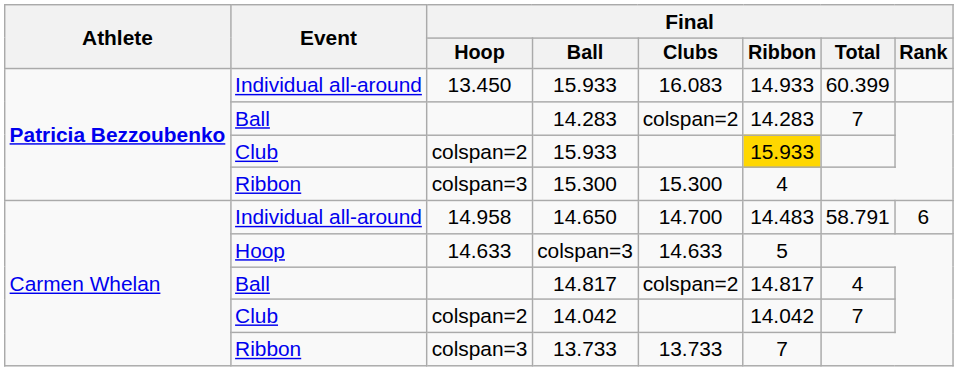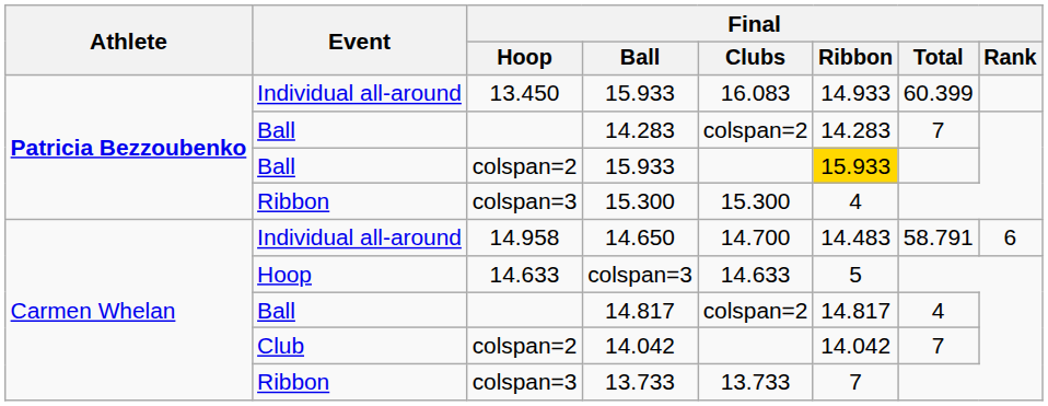colspan=2 / 15.933 | Event: Club -> Ball
